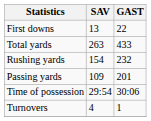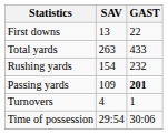Passing yards | GAST: normal -> bold
rows swapped: Turnovers <-> Time of possession
